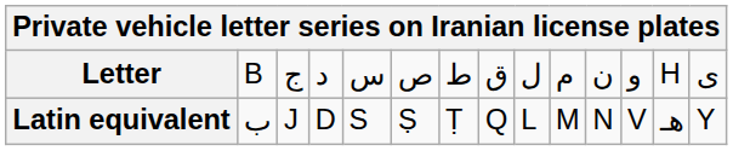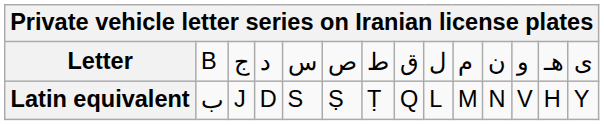Letter | column 13: H -> هـ
Latin equivalent | column 13: هـ -> H
